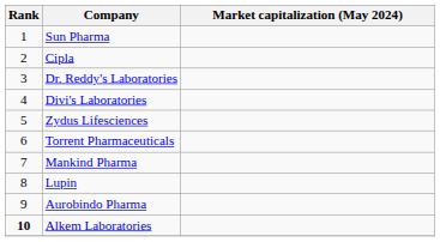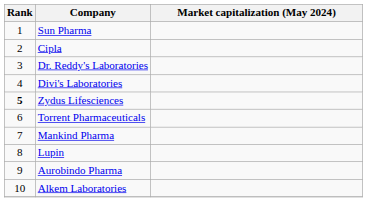Zydus Lifesciences | Rank: normal -> bold
Alkem Laboratories | Rank: bold -> normal
